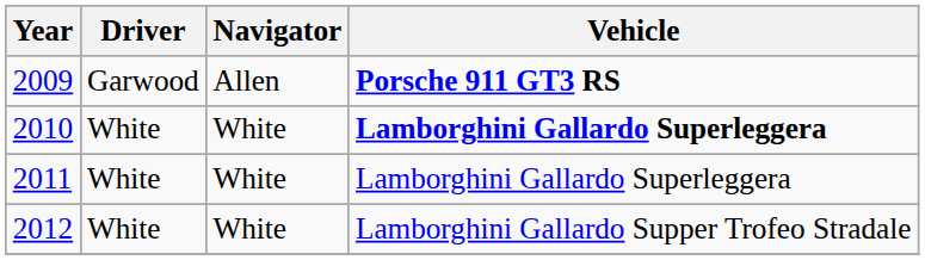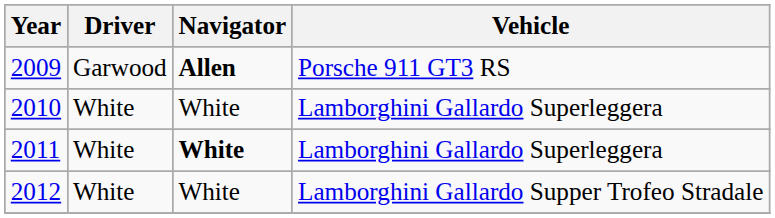2009 | Navigator: normal -> bold
2009 | Vehicle: bold -> normal
2010 | Vehicle: bold -> normal
2011 | Navigator: normal -> bold
